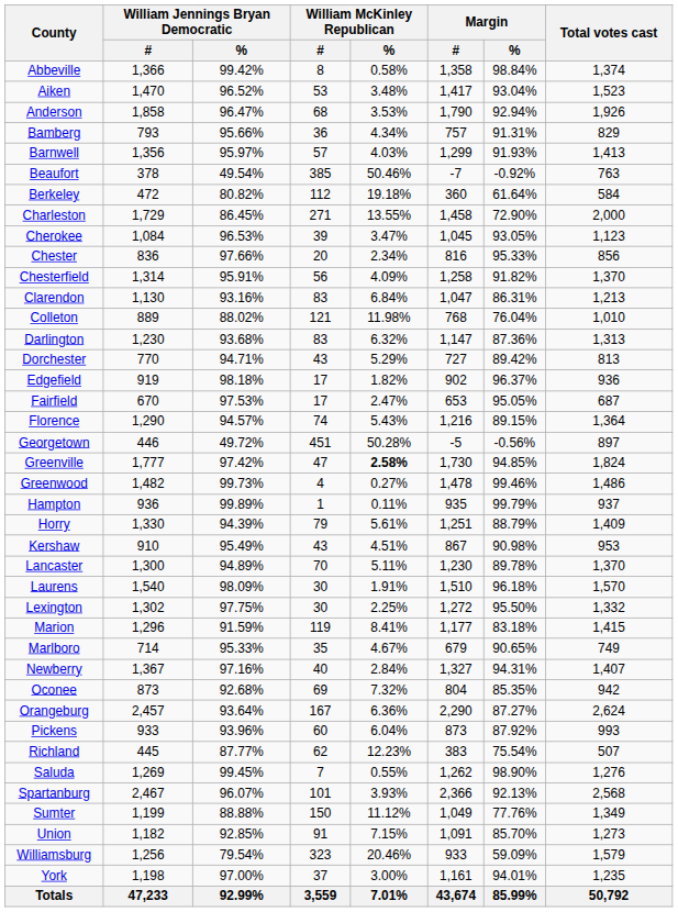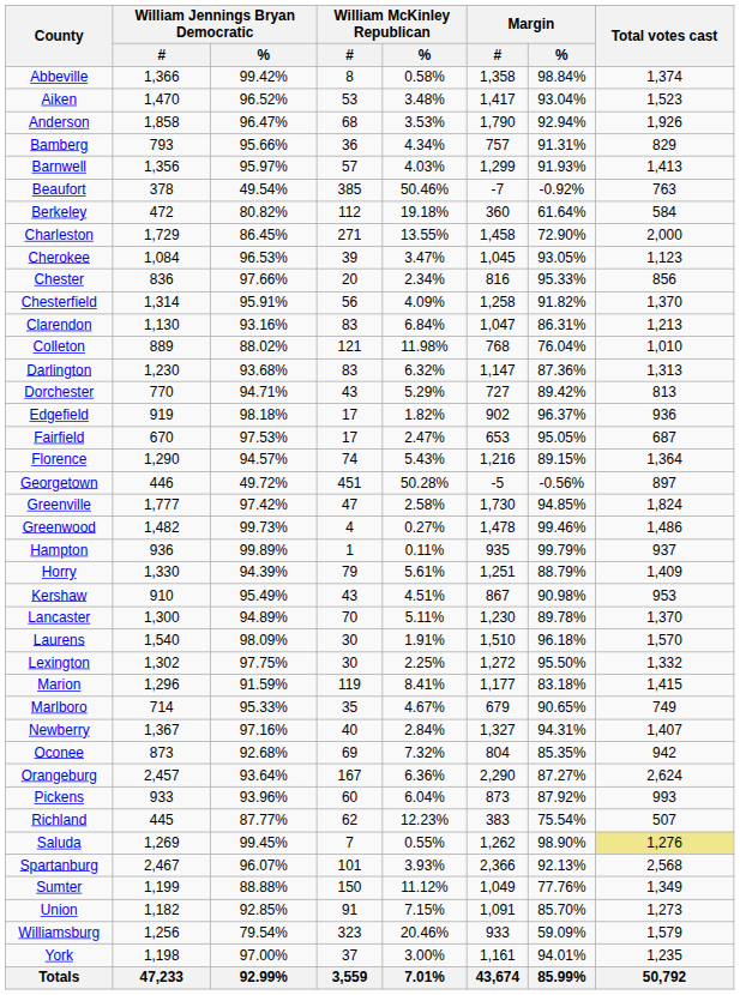Greenville | William McKinley Republican / %: bold -> normal
Saluda | Total votes cast: no background -> khaki background
